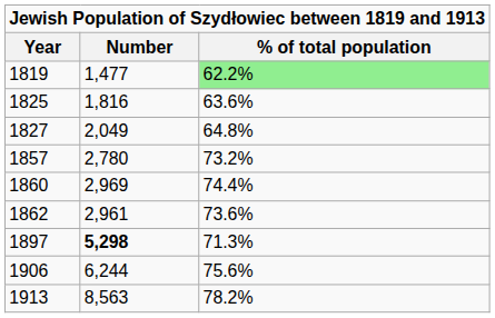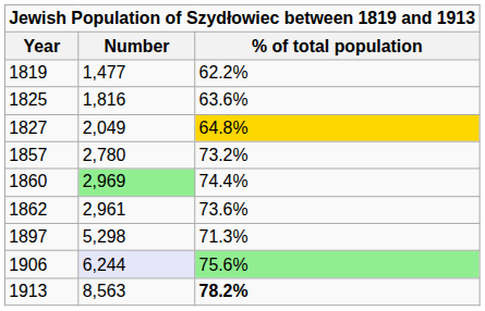1819 | column 3: lightgreen background -> no background
1827 | column 3: no background -> gold background
1860 | column 2: no background -> lightgreen background
1897 | column 2: bold -> normal
1906 | column 2: no background -> lavender background
1906 | column 3: no background -> lightgreen background
1913 | column 3: normal -> bold
